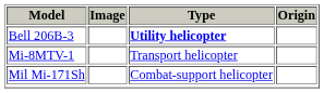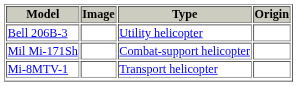Bell 206B-3 | Type: bold -> normal
rows swapped: Mil Mi-171Sh <-> Mi-8MTV-1
